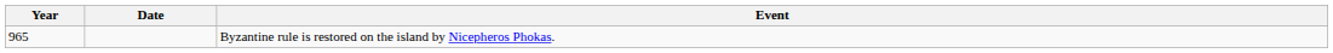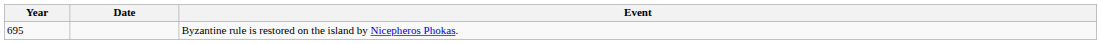row 2 | Year: 965 -> 695
